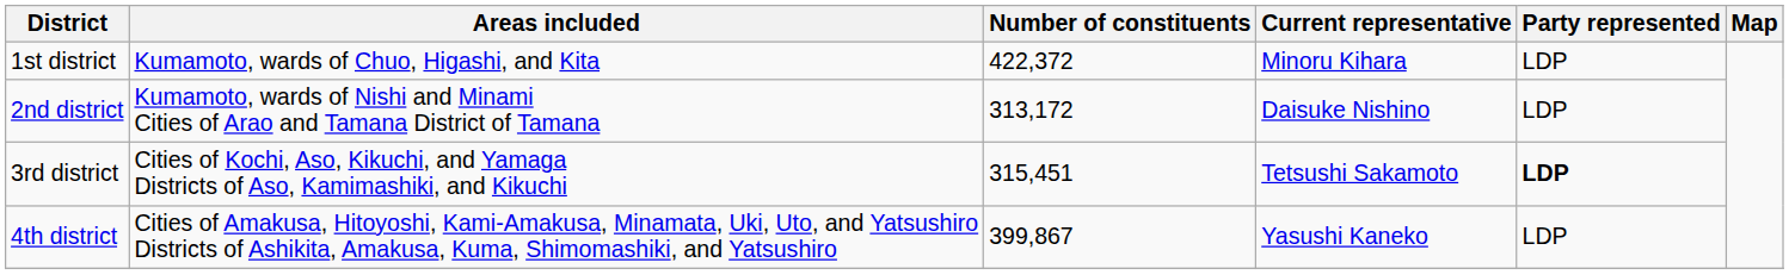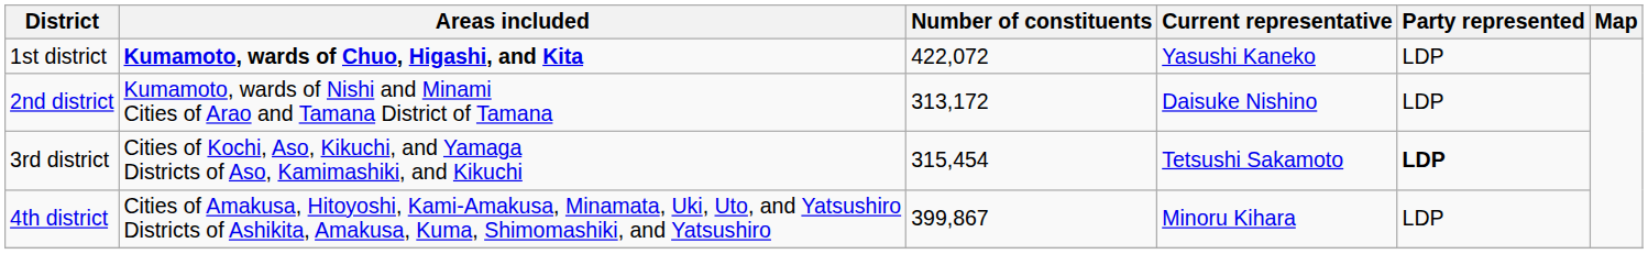1st district | Areas included: normal -> bold
1st district | Number of constituents: 422,372 -> 422,072
1st district | Current representative: Minoru Kihara -> Yasushi Kaneko
3rd district | Number of constituents: 315,451 -> 315,454
4th district | Current representative: Yasushi Kaneko -> Minoru Kihara
